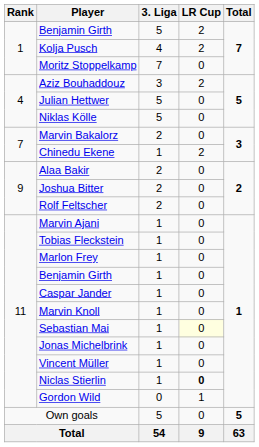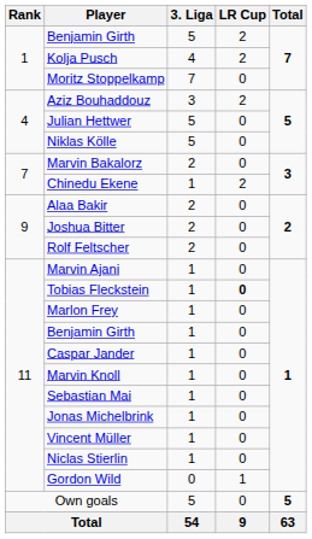Tobias Fleckstein | LR Cup: normal -> bold
Sebastian Mai | LR Cup: lightyellow background -> no background
Niclas Stierlin | LR Cup: bold -> normal
